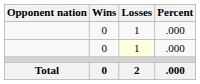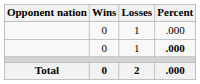row 3 | Losses: lightyellow background -> no background
row 3 | Percent: normal -> bold
